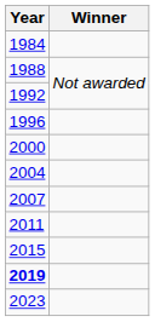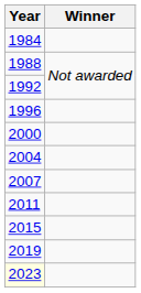2019 | Year: bold -> normal
2023 | Year: no background -> lightyellow background
